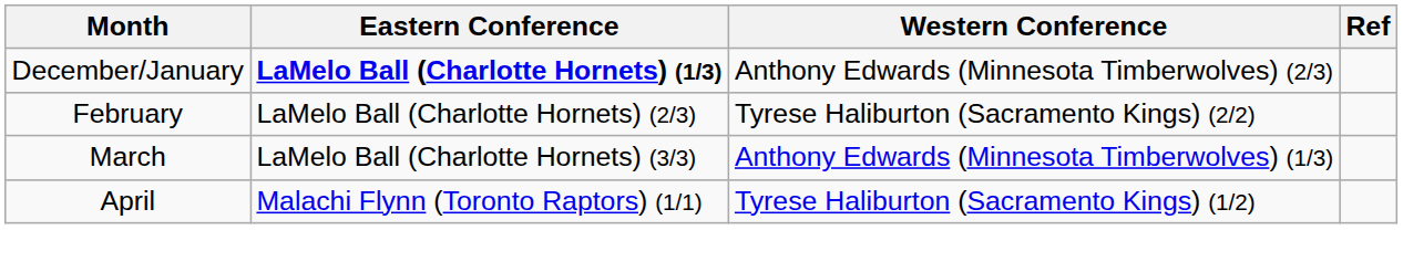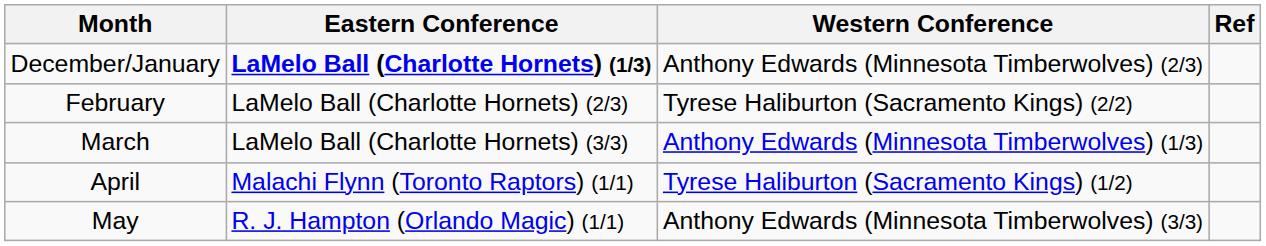+ row: May | R. J. Hampton (Orlando Magic) (1/1) | Anthony Edwards (Minnesota Timberwolves) (3/3)
